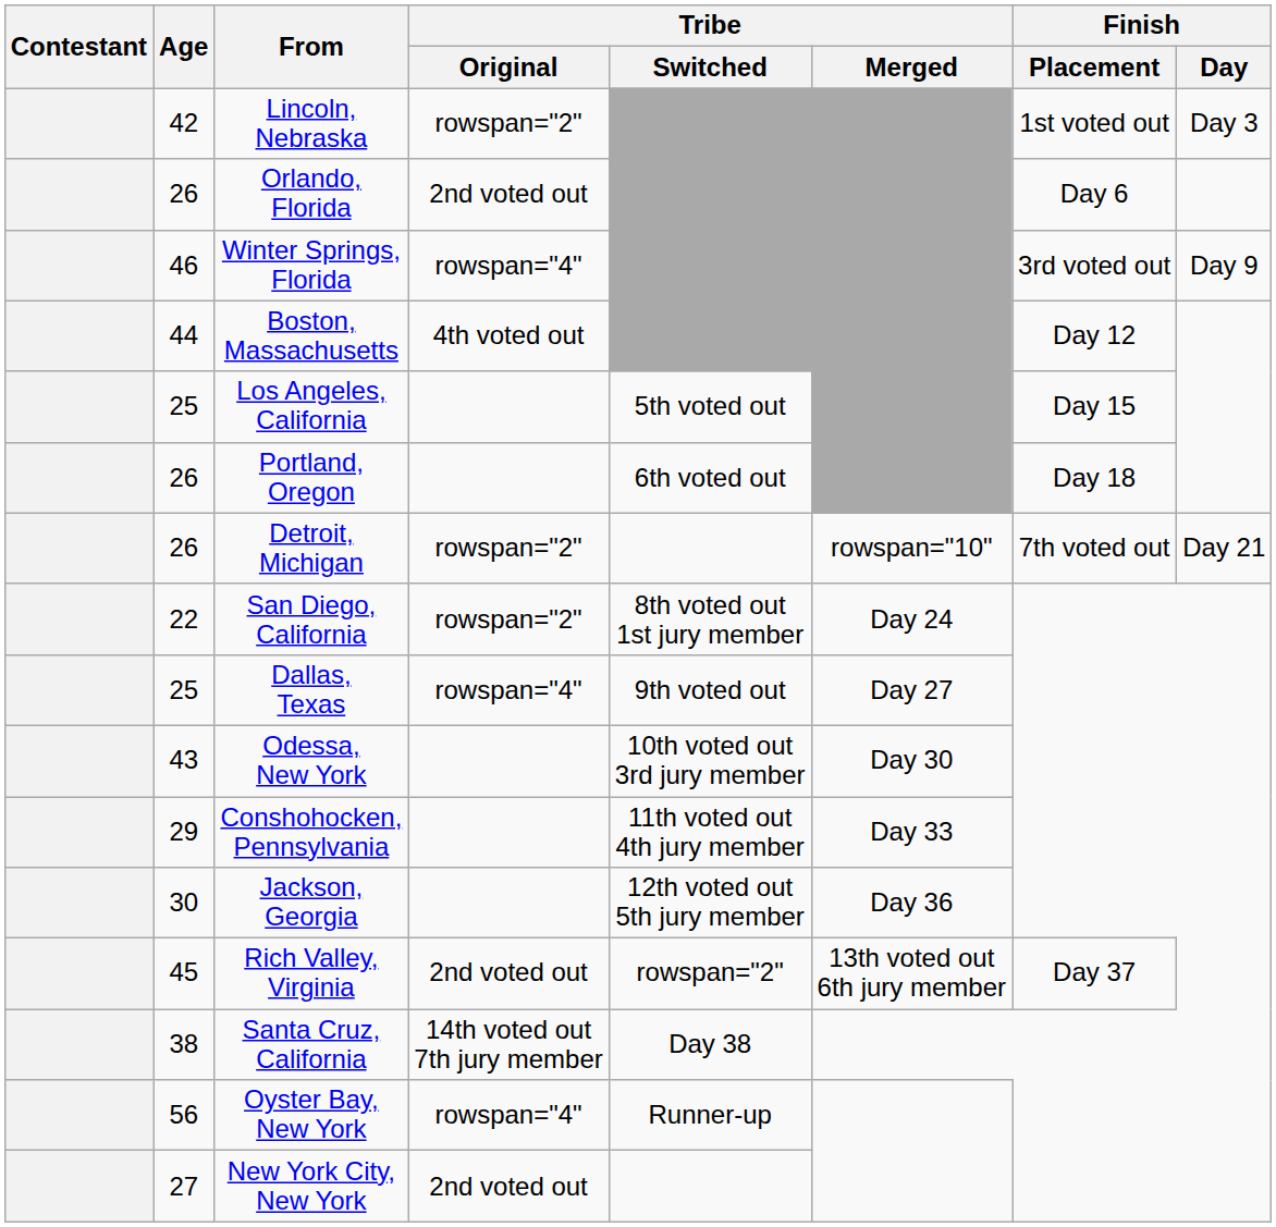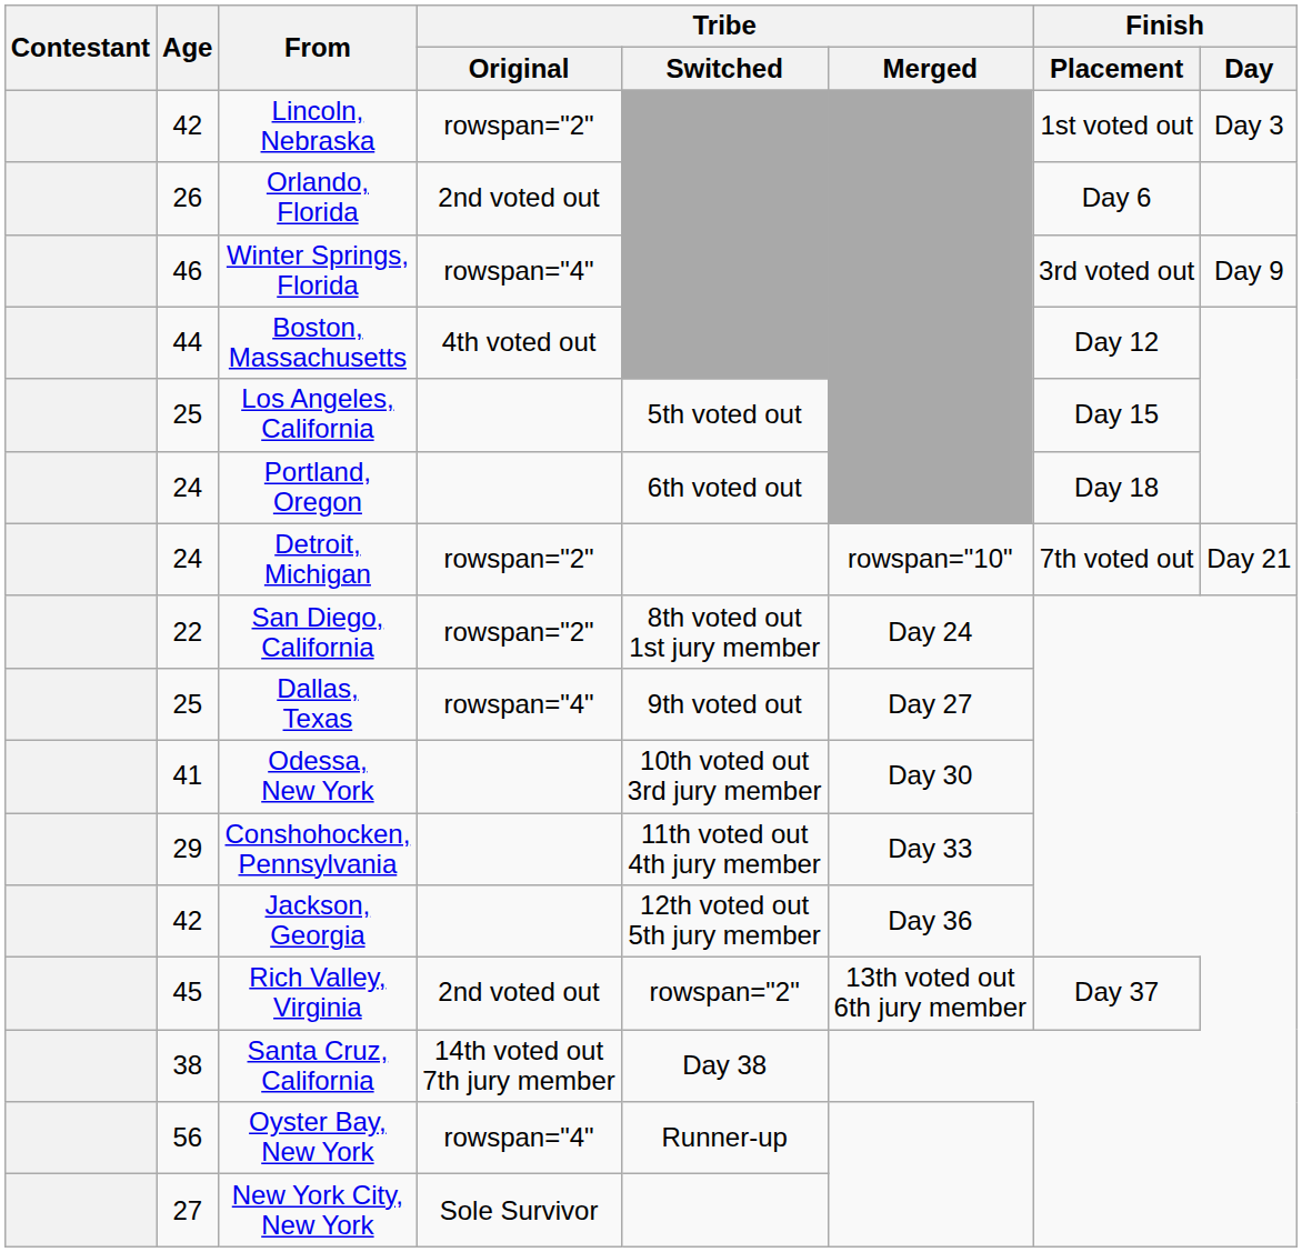Portland, Oregon | Age: 26 -> 24
Detroit, Michigan | Age: 26 -> 24
Odessa, New York | Age: 43 -> 41
Jackson, Georgia | Age: 30 -> 42
New York City, New York | Tribe / Original: 2nd voted out -> Sole Survivor
